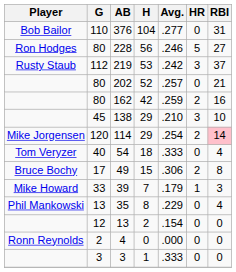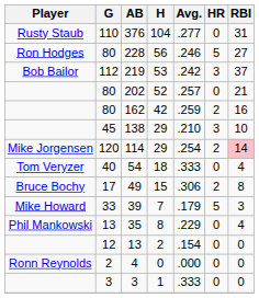376 | Player: Bob Bailor -> Rusty Staub
219 | Player: Rusty Staub -> Bob Bailor
39 | HR: 1 -> 5
